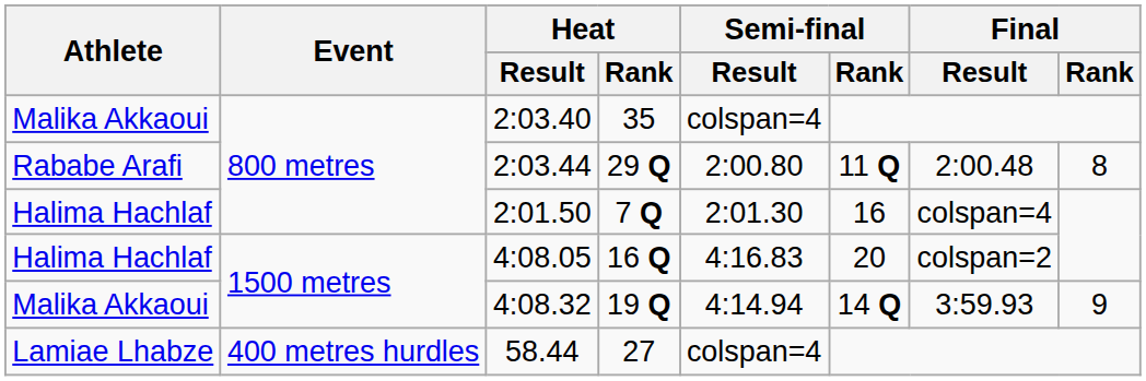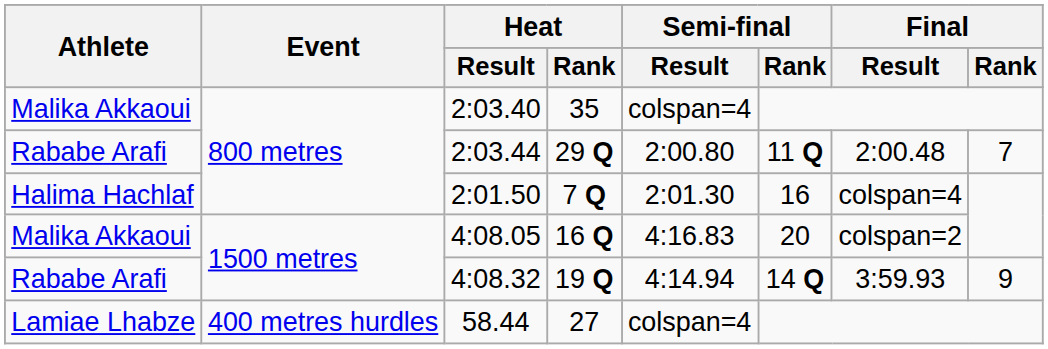2:03.44 | Final / Rank: 8 -> 7
4:08.05 | Athlete: Halima Hachlaf -> Malika Akkaoui
4:08.32 | Athlete: Malika Akkaoui -> Rababe Arafi
